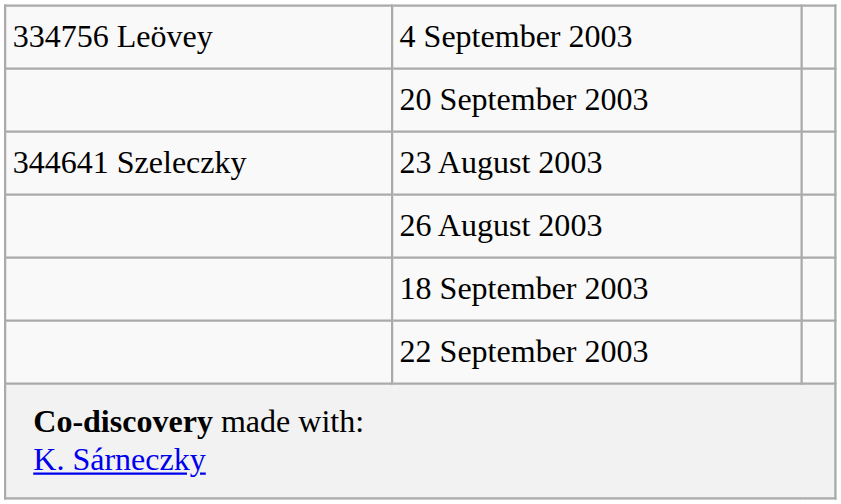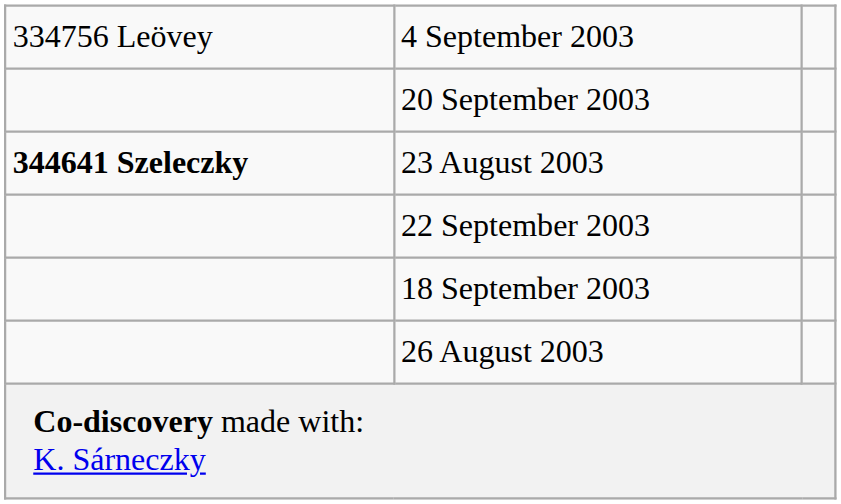23 August 2003 | column 1: normal -> bold
rows swapped: 22 September 2003 <-> 26 August 2003
